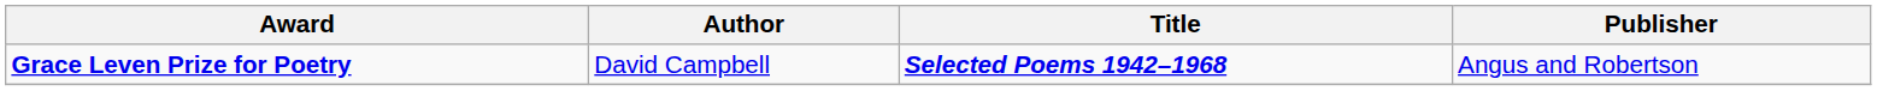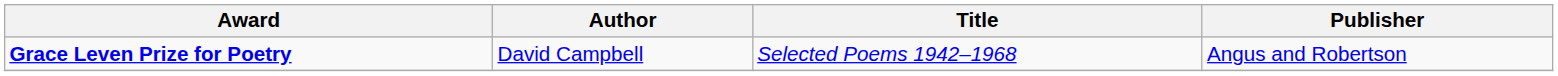Grace Leven Prize for Poetry | Title: bold -> normal
